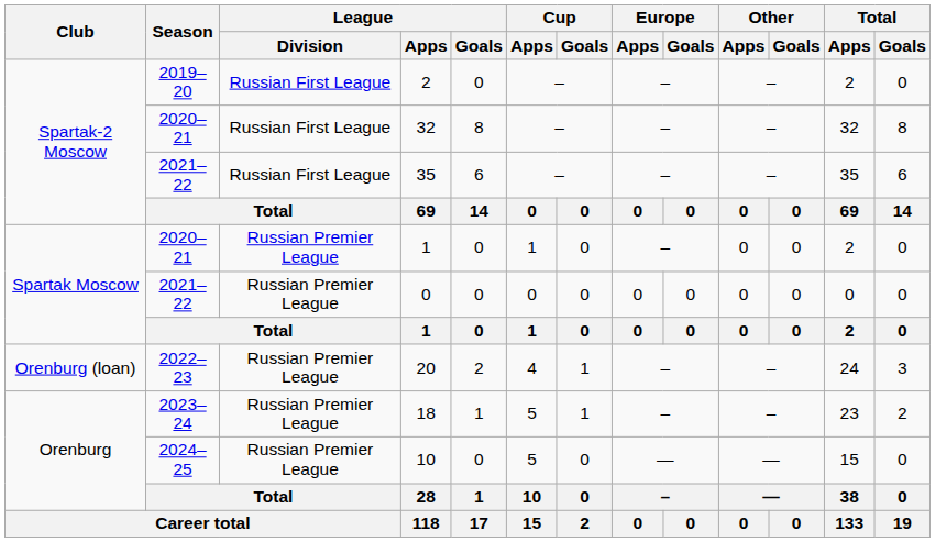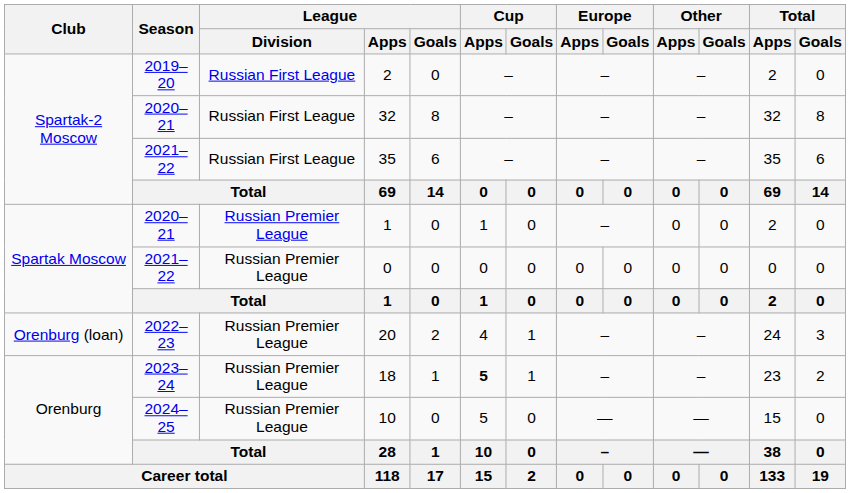18 | Cup / Apps: normal -> bold
